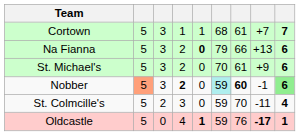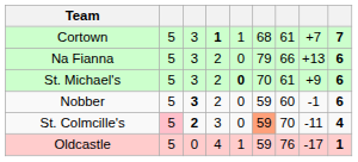Cortown | column 4: normal -> bold
Na Fianna | column 5: bold -> normal
St. Michael's | column 5: normal -> bold
Nobber | column 2: lightsalmon background -> no background
Nobber | column 3: normal -> bold
Nobber | column 4: bold -> normal
Nobber | column 6: paleturquoise background -> no background
Nobber | column 7: bold -> normal
Nobber | column 9: lightgreen background -> no background
St. Colmcille's | column 2: no background -> pink background
St. Colmcille's | column 3: normal -> bold
St. Colmcille's | column 6: no background -> lightsalmon background
Oldcastle | column 5: bold -> normal
Oldcastle | column 8: bold -> normal
